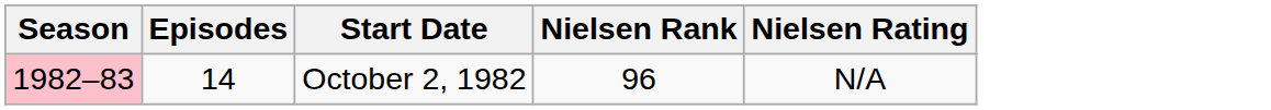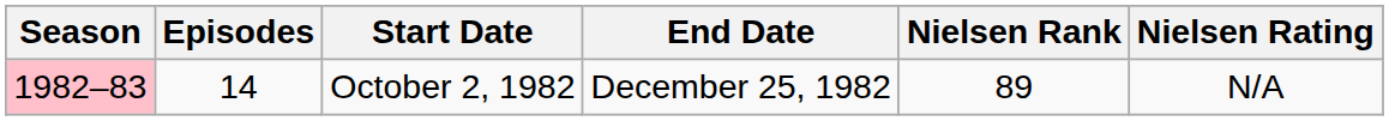+ column: End Date | December 25, 1982
October 2, 1982 | Nielsen Rank: 96 -> 89
